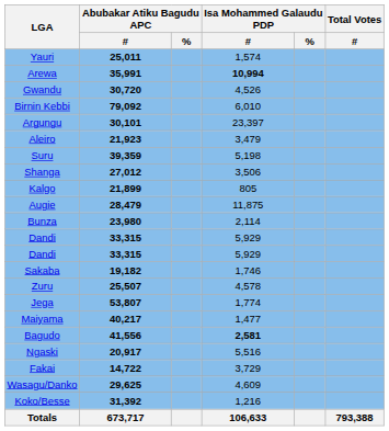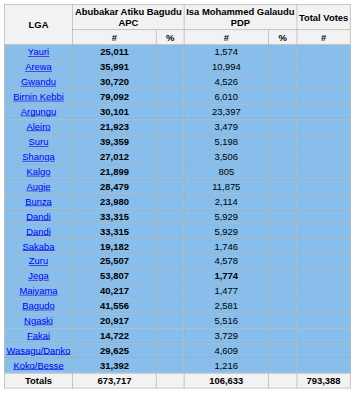Arewa | Isa Mohammed Galaudu PDP / #: bold -> normal
Jega | Isa Mohammed Galaudu PDP / #: normal -> bold
Bagudo | Isa Mohammed Galaudu PDP / #: bold -> normal
